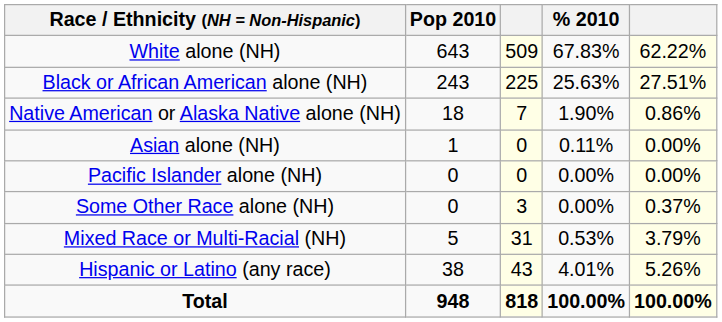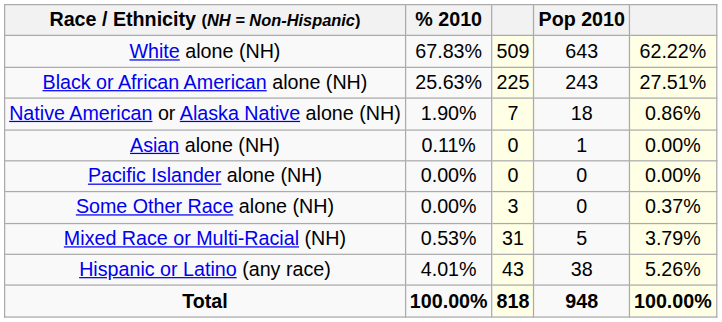columns swapped: Pop 2010 <-> % 2010
